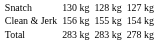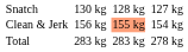Clean & Jerk | column 3: no background -> lightsalmon background
